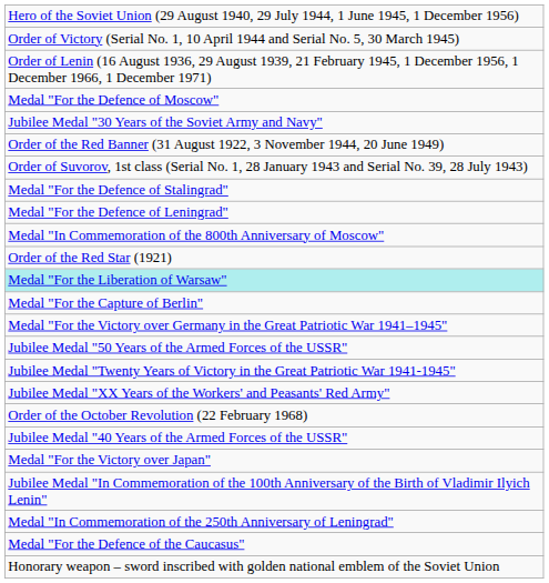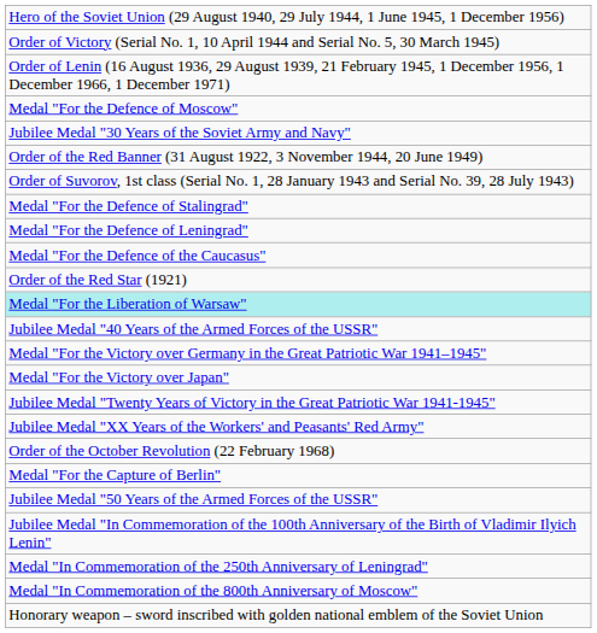row 10 | column 1: Medal "In Commemoration of the 800th Anniversary of Moscow" -> Medal "For the Defence of the Caucasus"
row 13 | column 1: Medal "For the Capture of Berlin" -> Jubilee Medal "40 Years of the Armed Forces of the USSR"
row 15 | column 1: Jubilee Medal "50 Years of the Armed Forces of the USSR" -> Medal "For the Victory over Japan"
row 19 | column 1: Jubilee Medal "40 Years of the Armed Forces of the USSR" -> Medal "For the Capture of Berlin"
row 20 | column 1: Medal "For the Victory over Japan" -> Jubilee Medal "50 Years of the Armed Forces of the USSR"
row 23 | column 1: Medal "For the Defence of the Caucasus" -> Medal "In Commemoration of the 800th Anniversary of Moscow"
